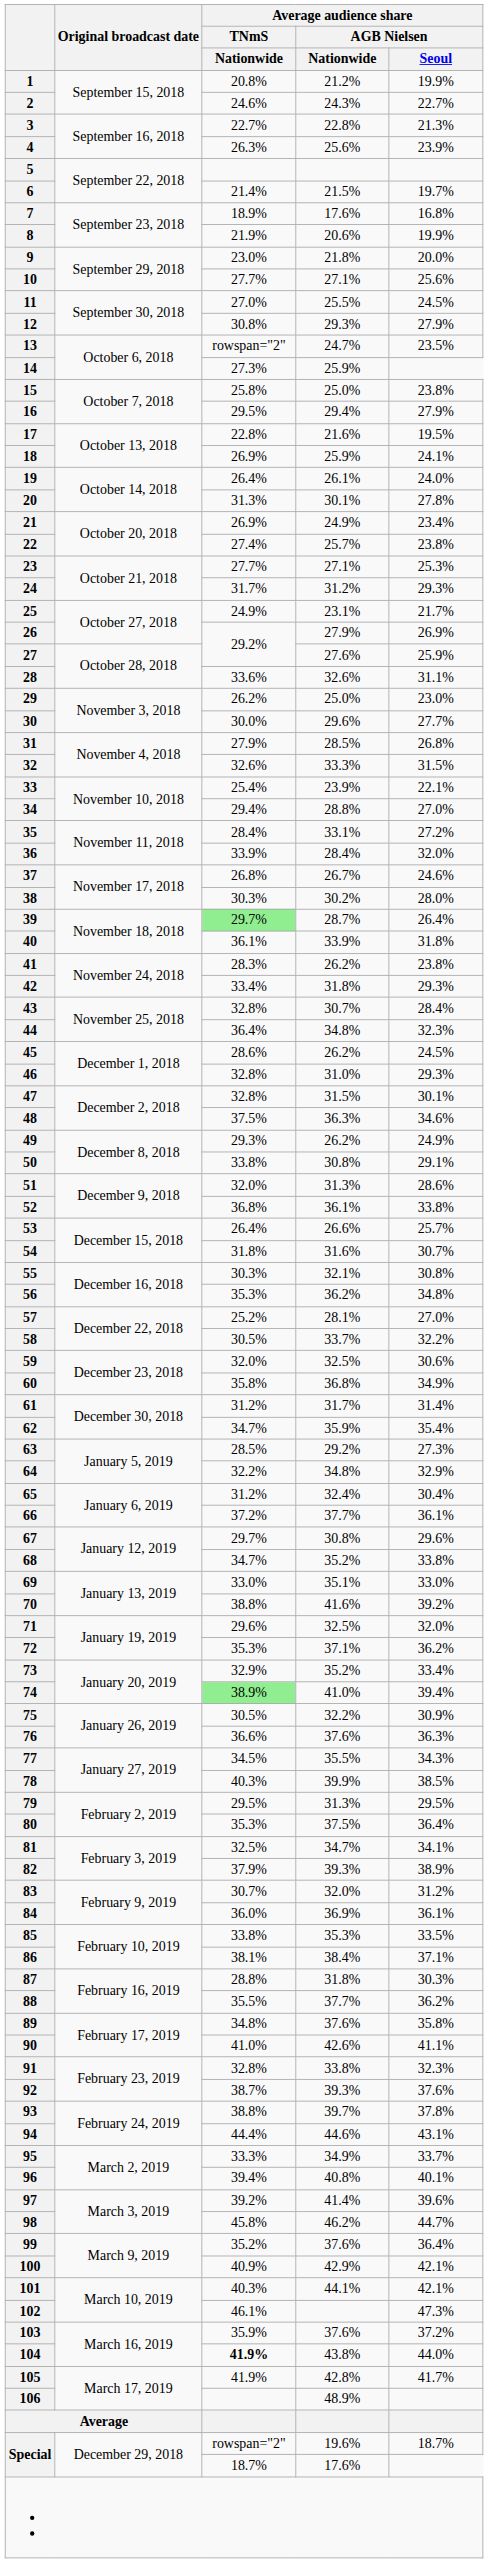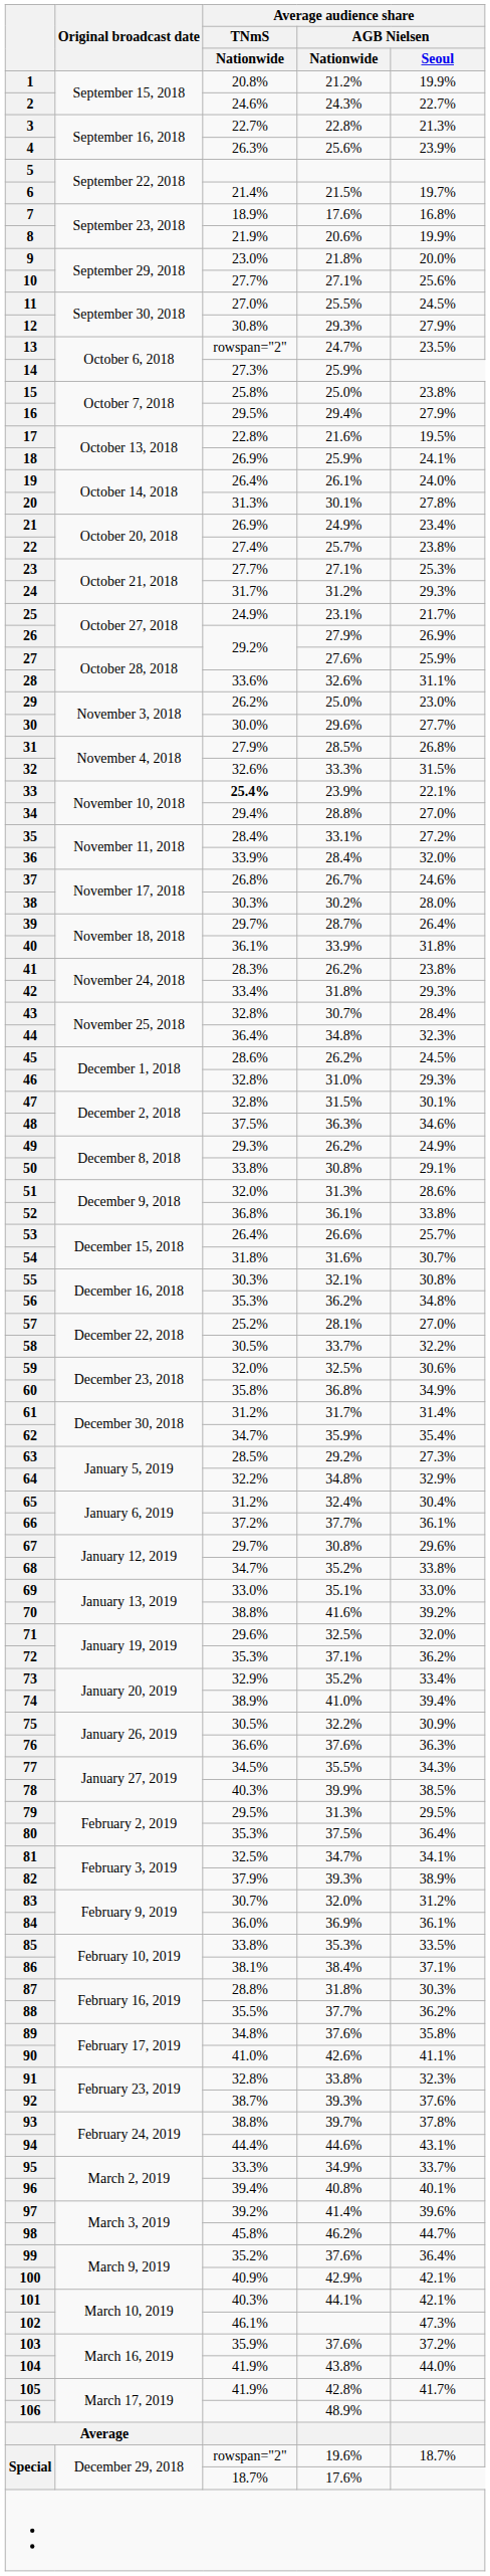33 | Average audience share / TNmS / Nationwide: normal -> bold
39 | Average audience share / TNmS / Nationwide: lightgreen background -> no background
74 | Average audience share / TNmS / Nationwide: lightgreen background -> no background
104 | Average audience share / TNmS / Nationwide: bold -> normal
